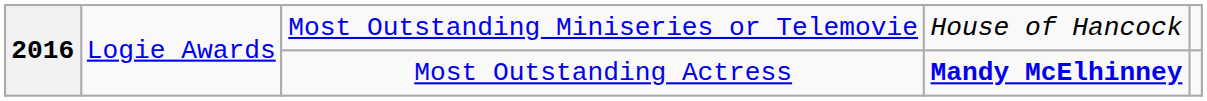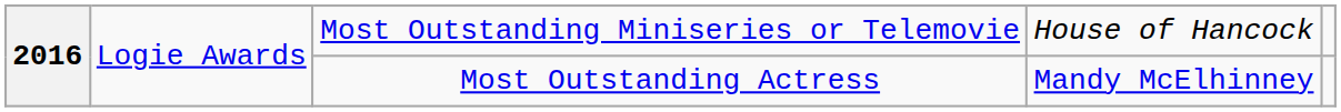Logie Awards / Most Outstanding Actress | column 4: bold -> normal
